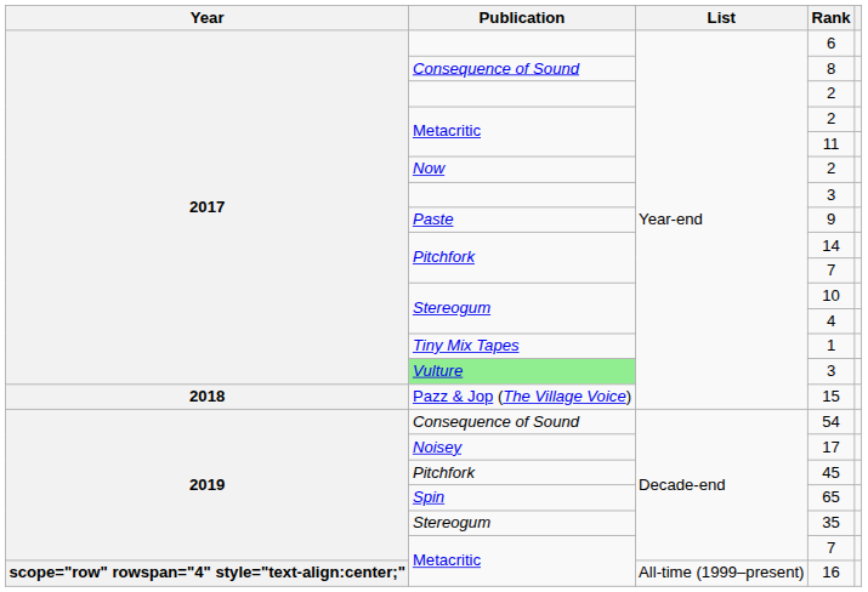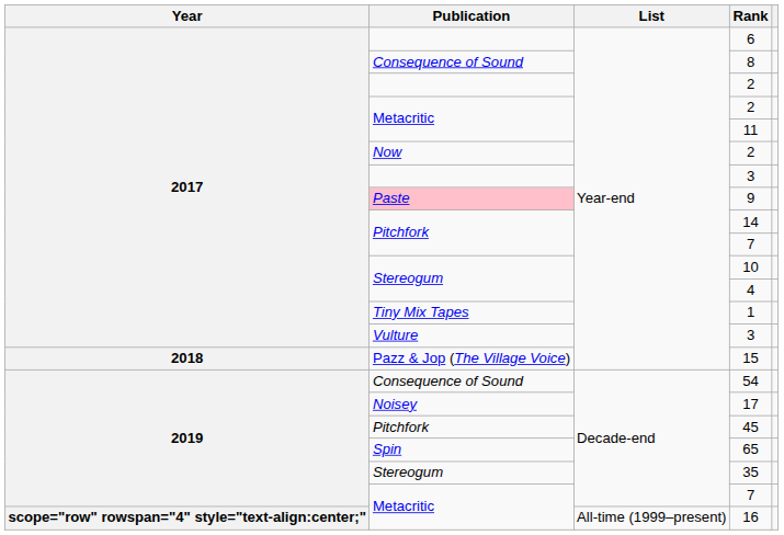9 | Publication: no background -> pink background
Vulture / 3 | Publication: lightgreen background -> no background
